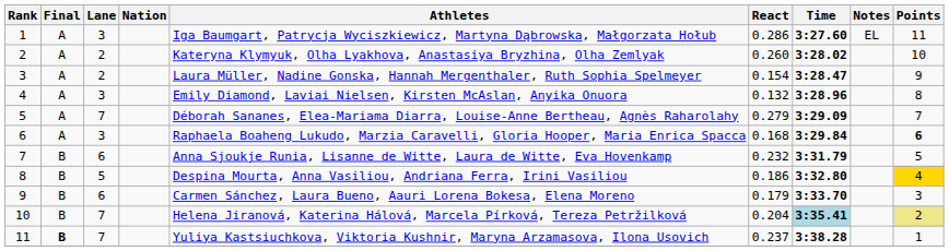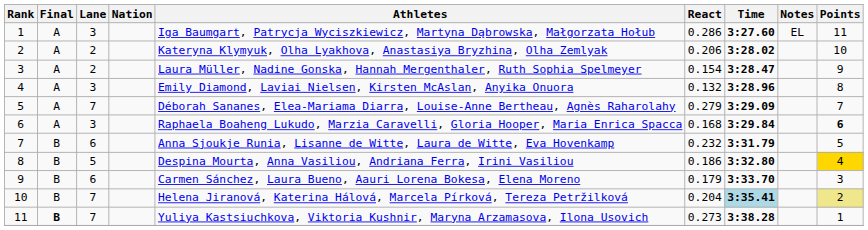row 3 | React: 0.260 -> 0.206
row 12 | React: 0.237 -> 0.273
